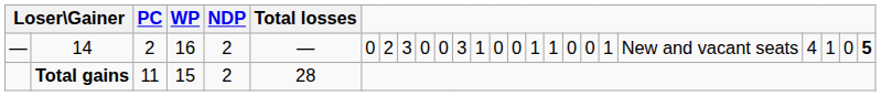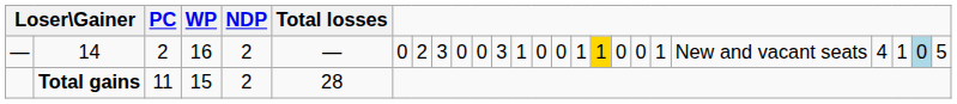14 | column 17: no background -> gold background
14 | column 24: no background -> lightblue background
14 | column 25: bold -> normal
